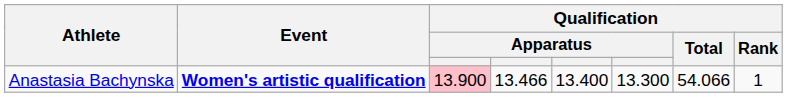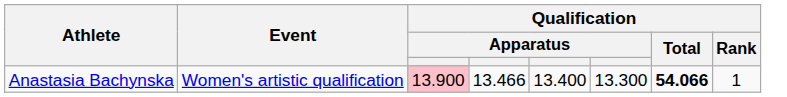Anastasia Bachynska | Event: bold -> normal
Anastasia Bachynska | Qualification / Total: normal -> bold
